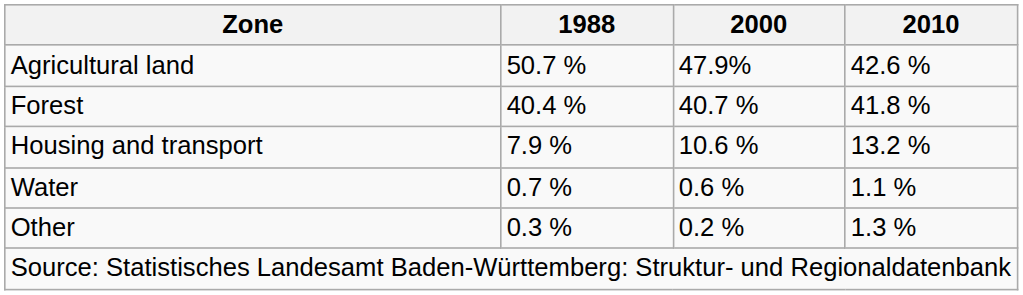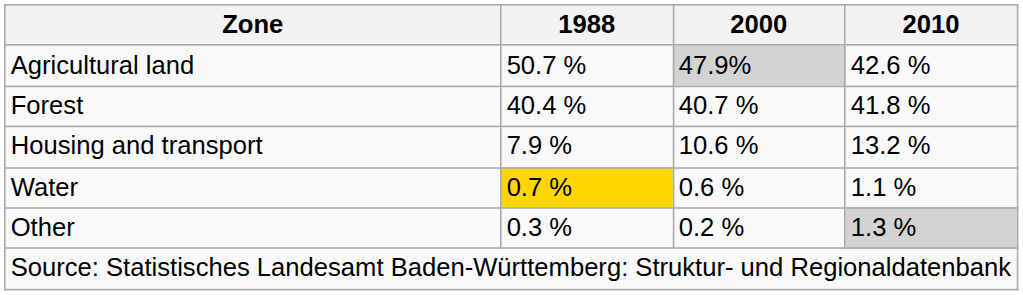Agricultural land | 2000: no background -> lightgrey background
Water | 1988: no background -> gold background
Other | 2010: no background -> lightgrey background
